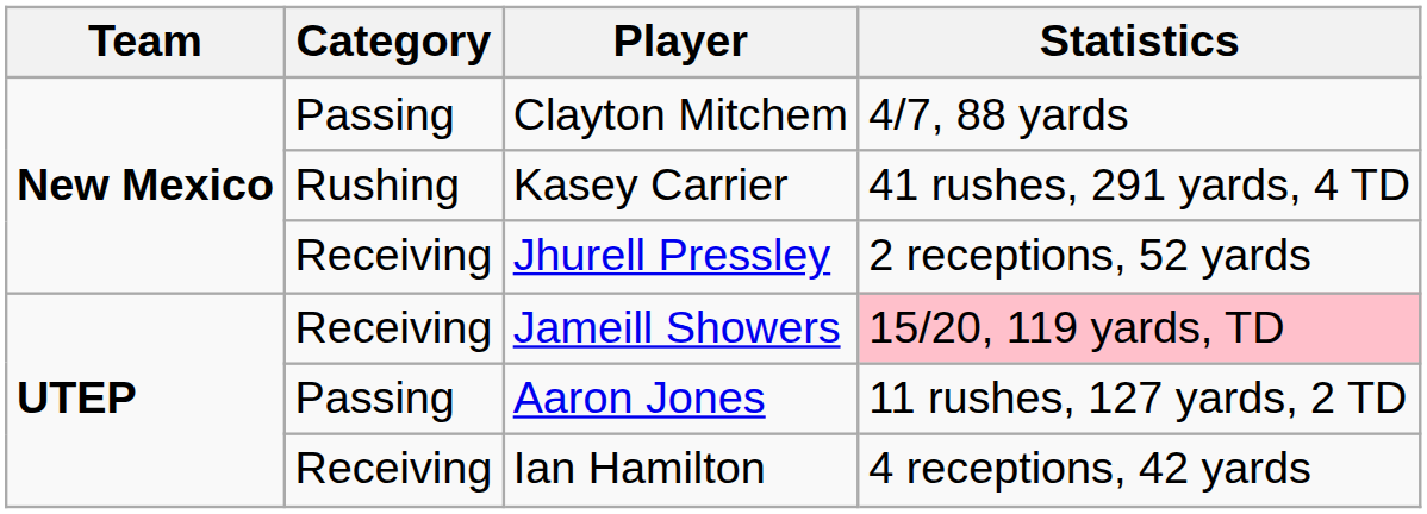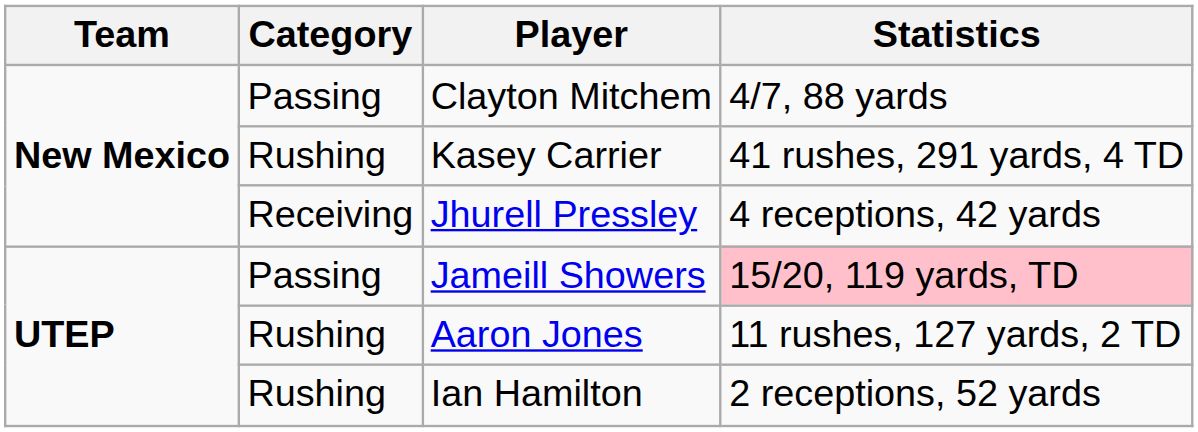Jhurell Pressley | Statistics: 2 receptions, 52 yards -> 4 receptions, 42 yards
Jameill Showers | Category: Receiving -> Passing
Aaron Jones | Category: Passing -> Rushing
Ian Hamilton | Category: Receiving -> Rushing
Ian Hamilton | Statistics: 4 receptions, 42 yards -> 2 receptions, 52 yards
